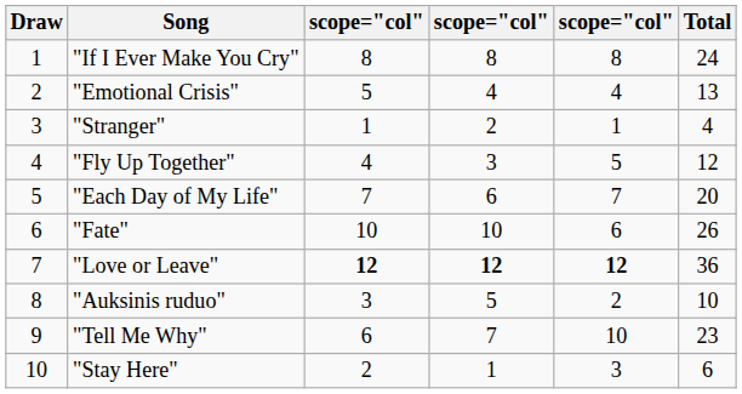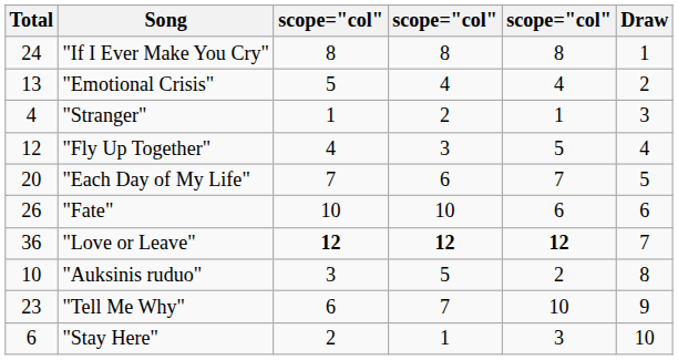columns swapped: Draw <-> Total
